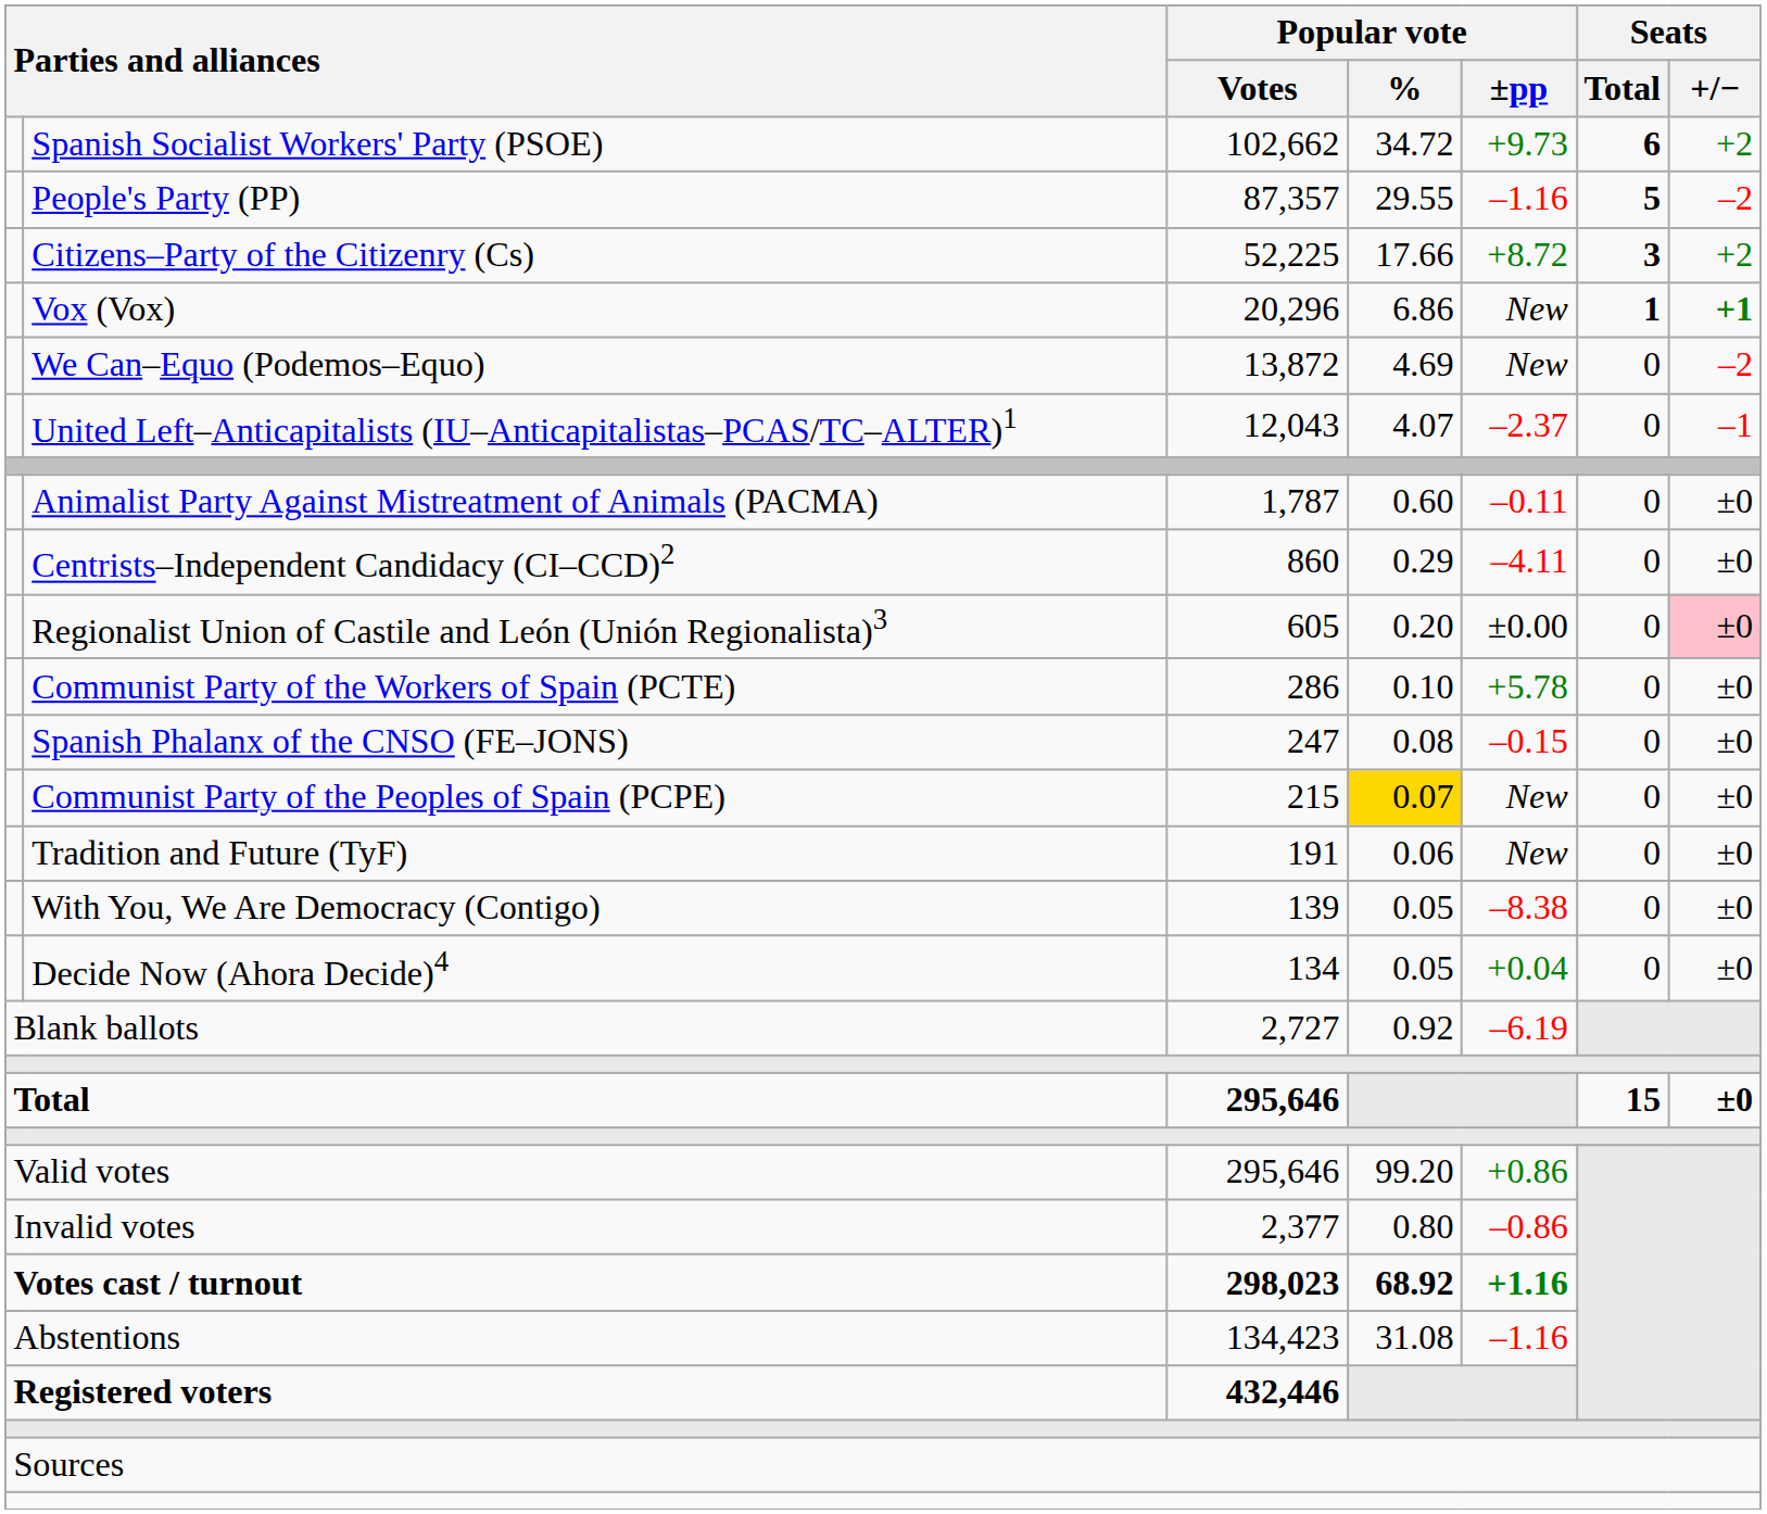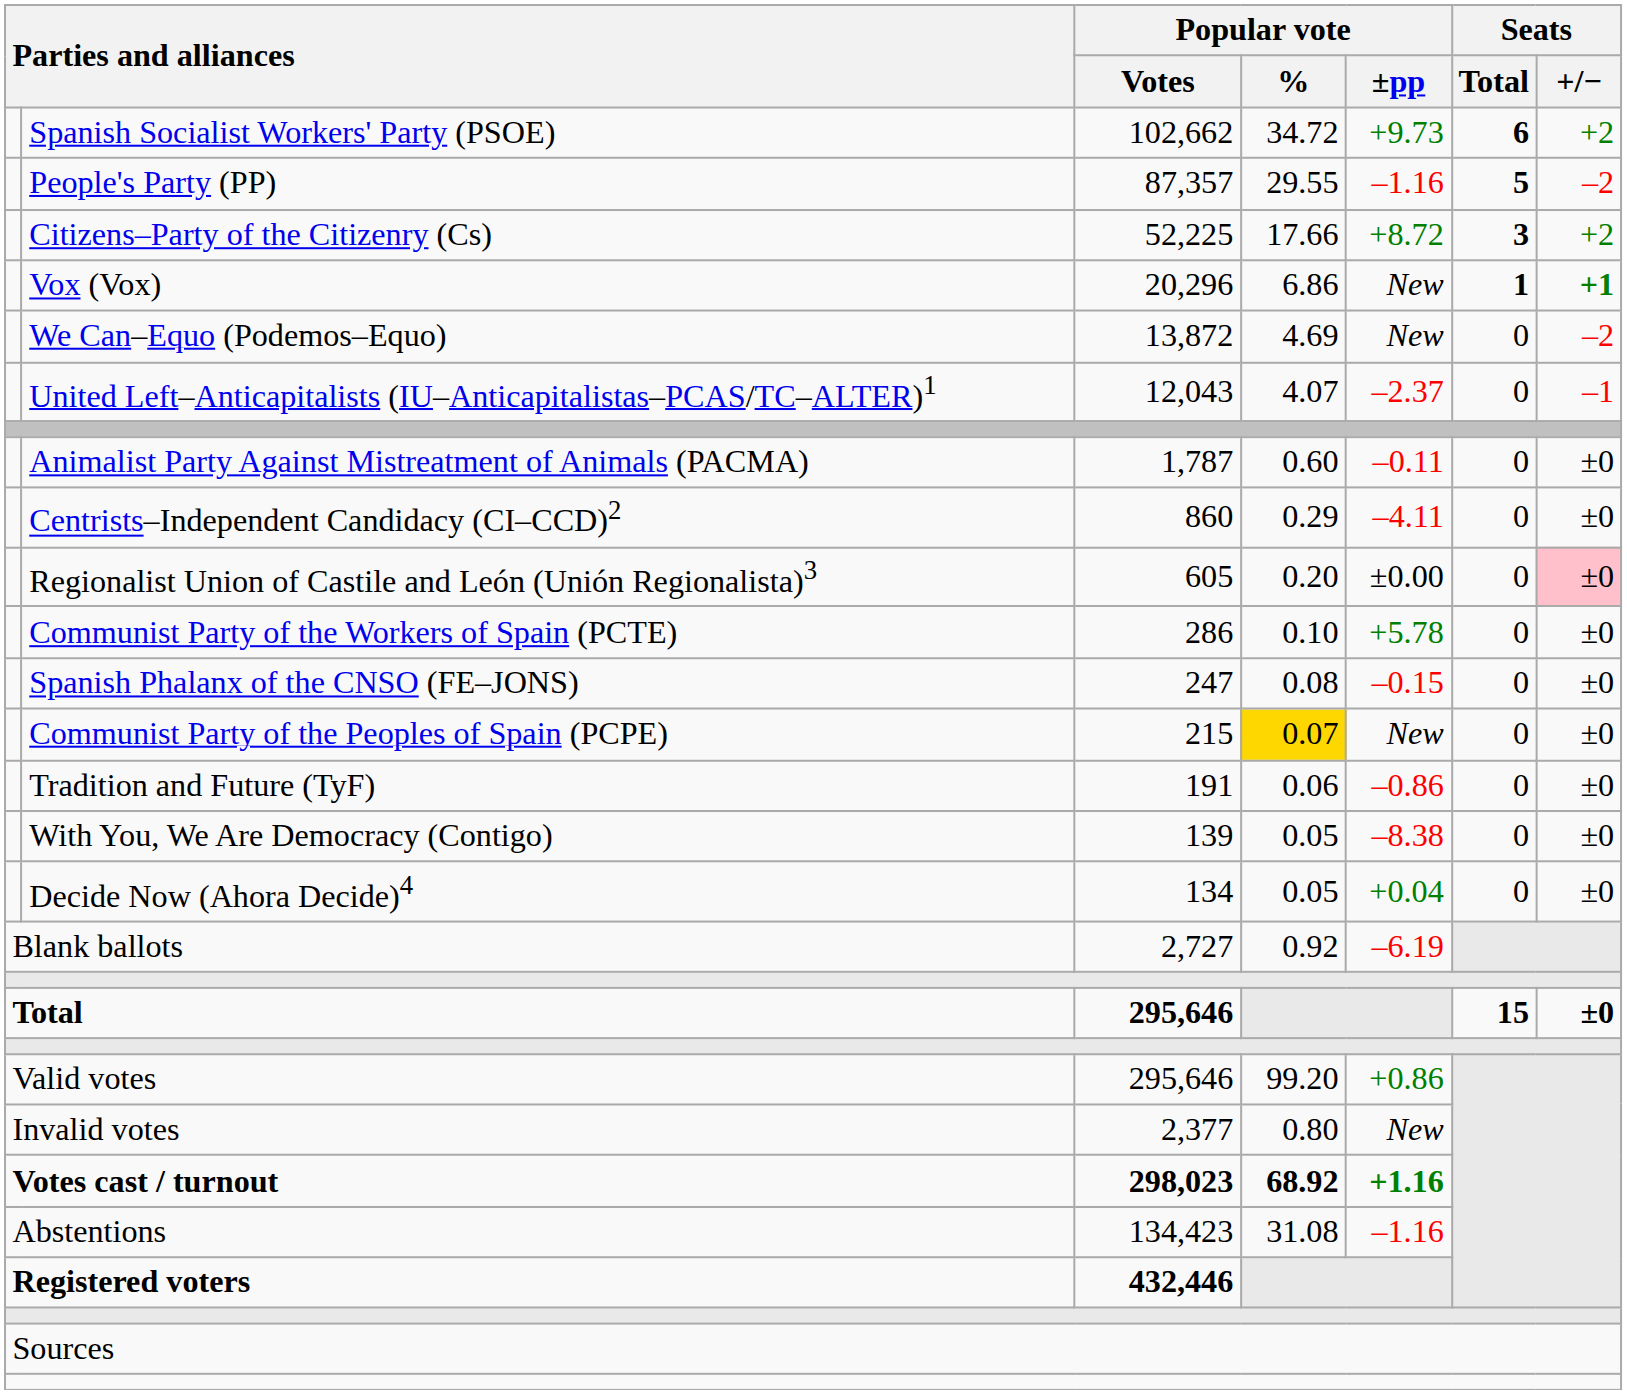Tradition and Future (TyF) | Popular vote / ±pp: New -> –0.86
Invalid votes | Popular vote / ±pp: –0.86 -> New
